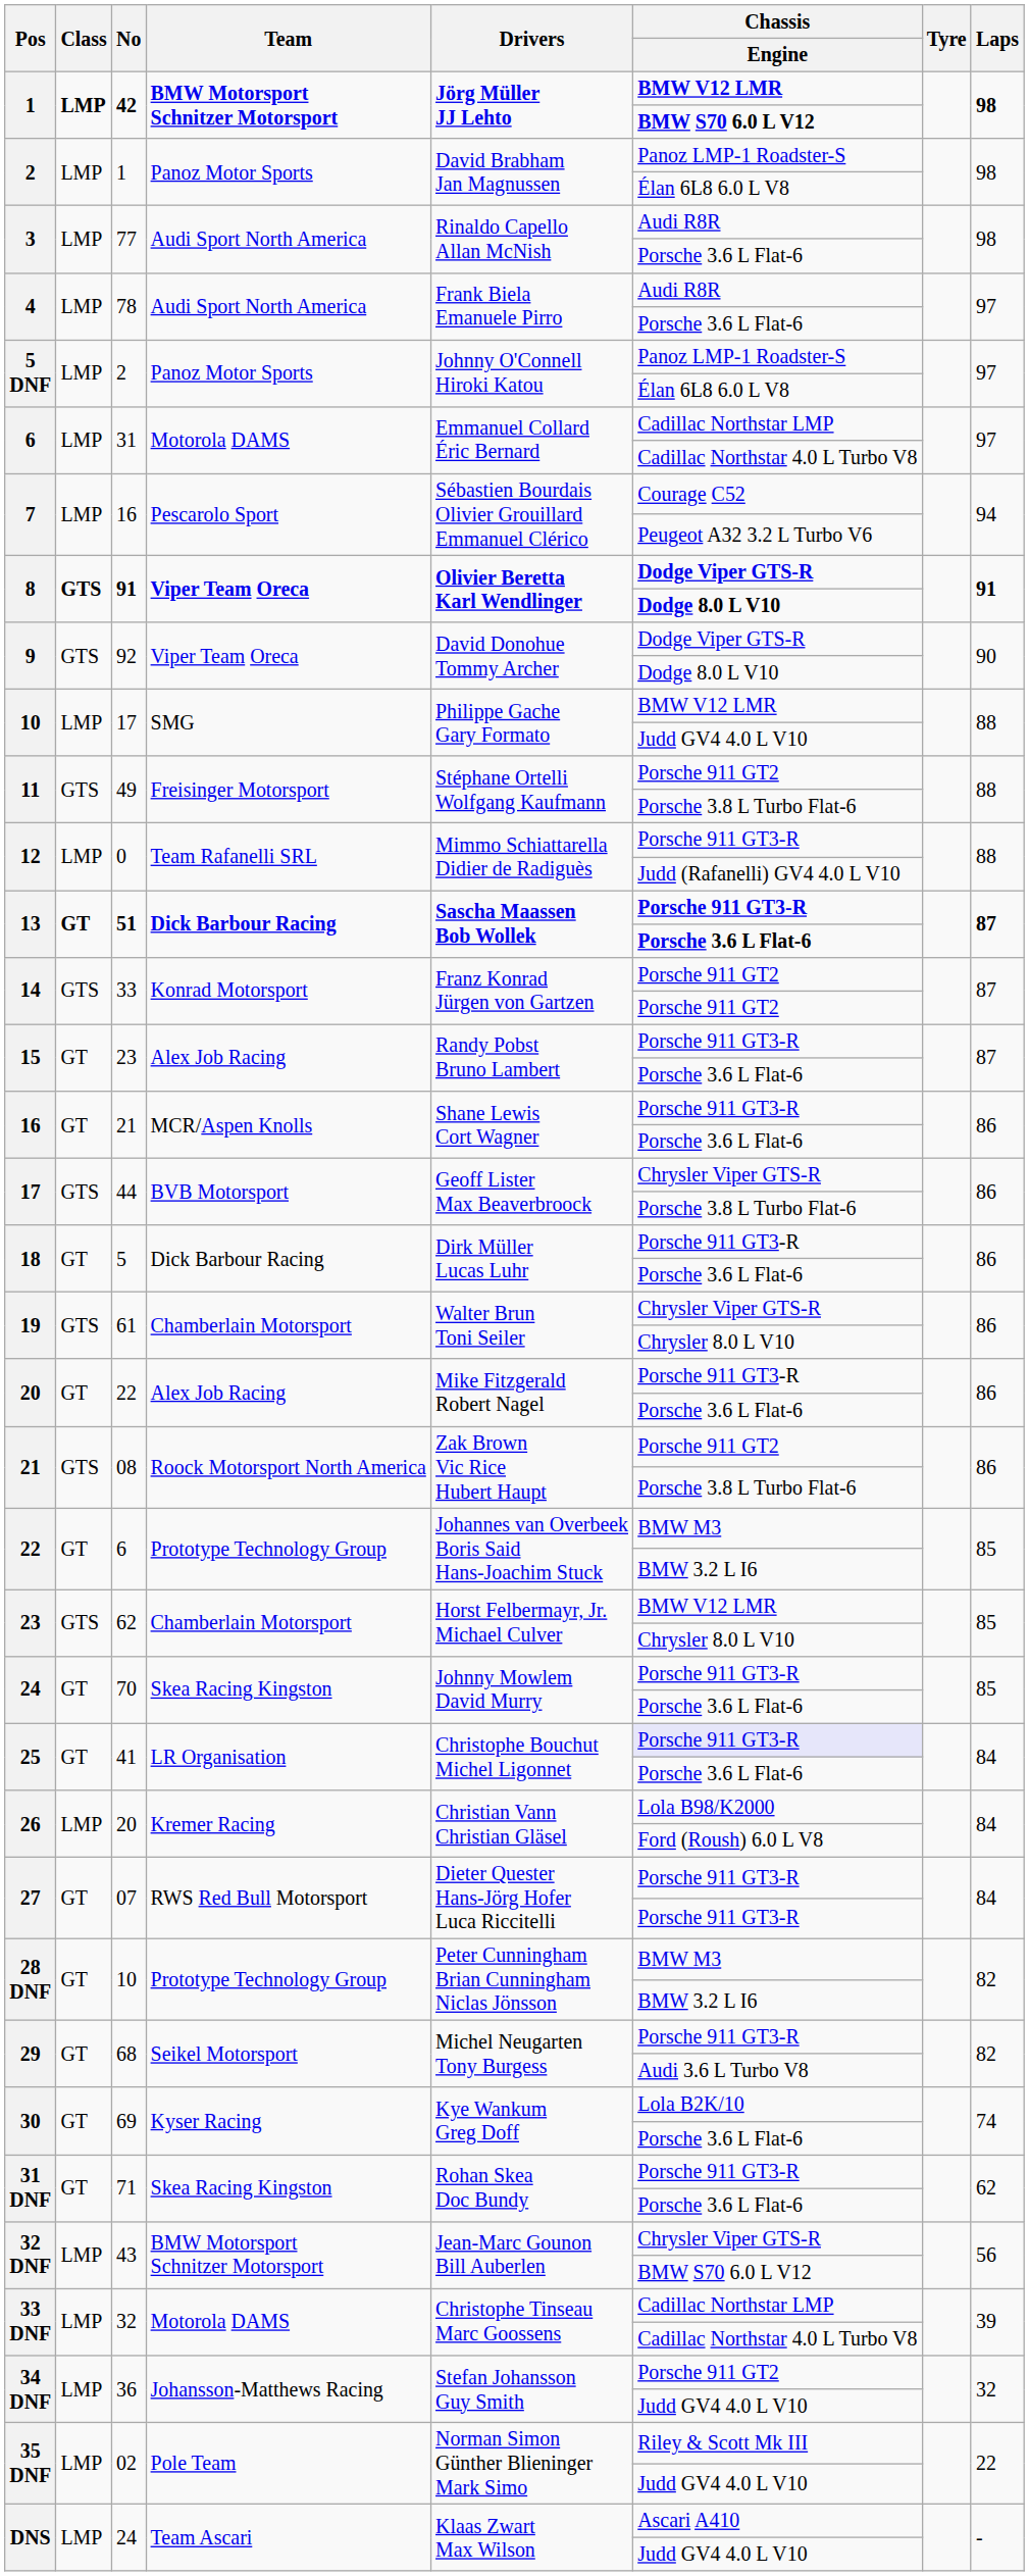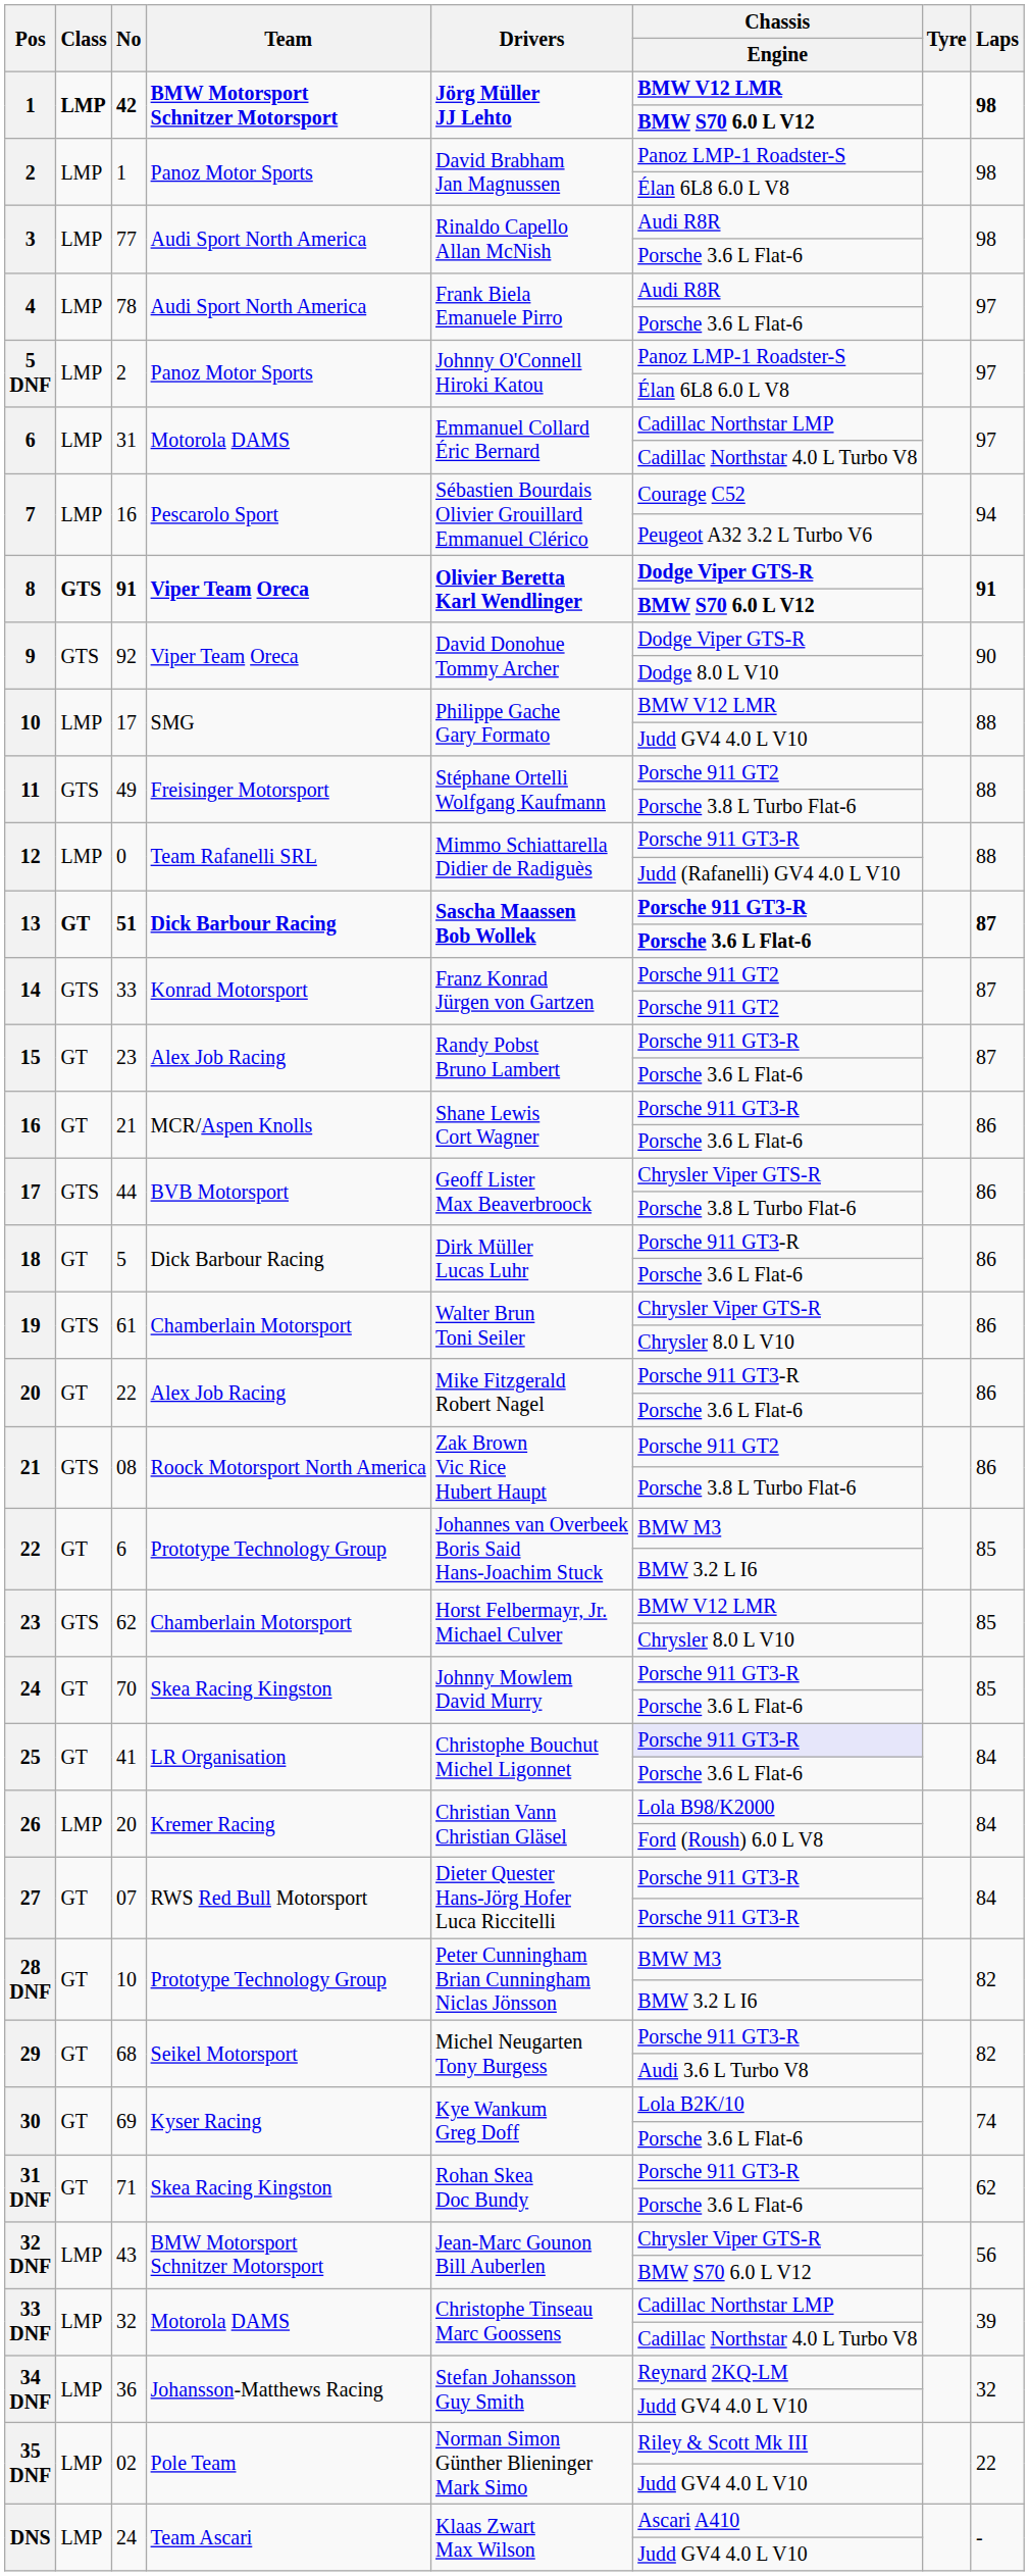row 18 | Chassis / Engine: Dodge 8.0 L V10 -> BMW S70 6.0 L V12
row 69 | Chassis / Engine: Porsche 911 GT2 -> Reynard 2KQ-LM
